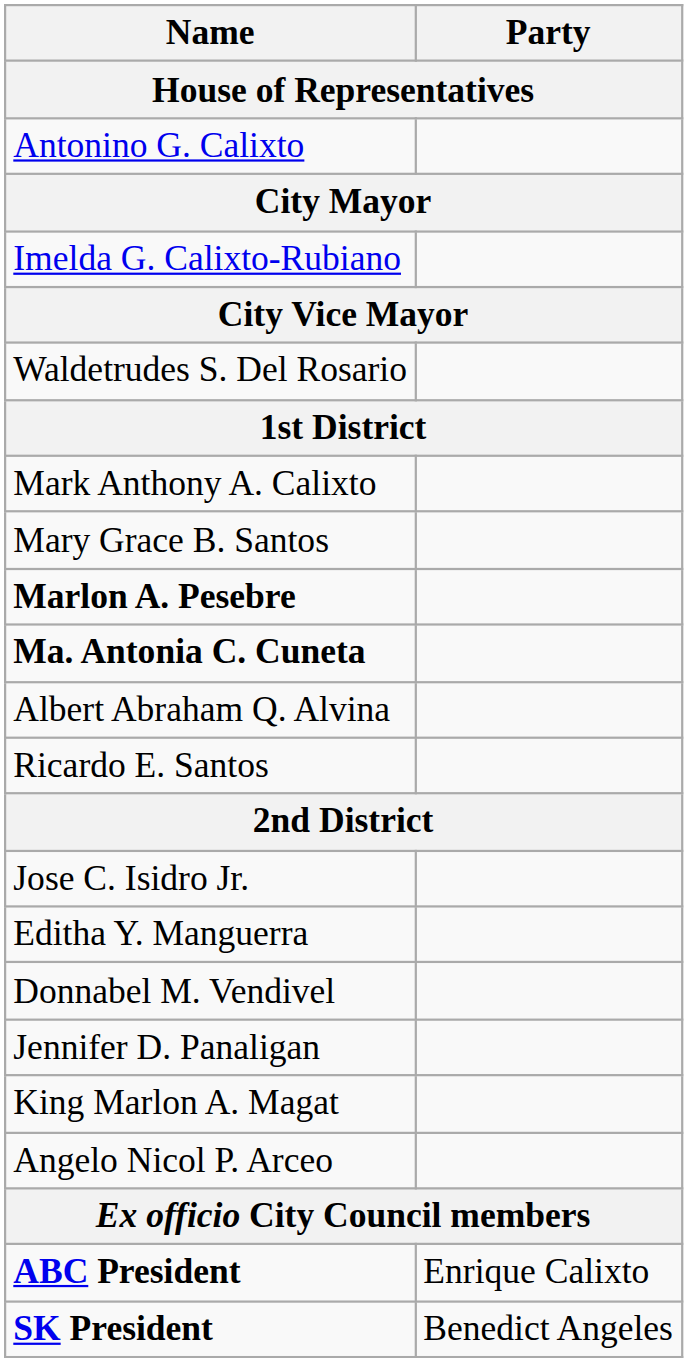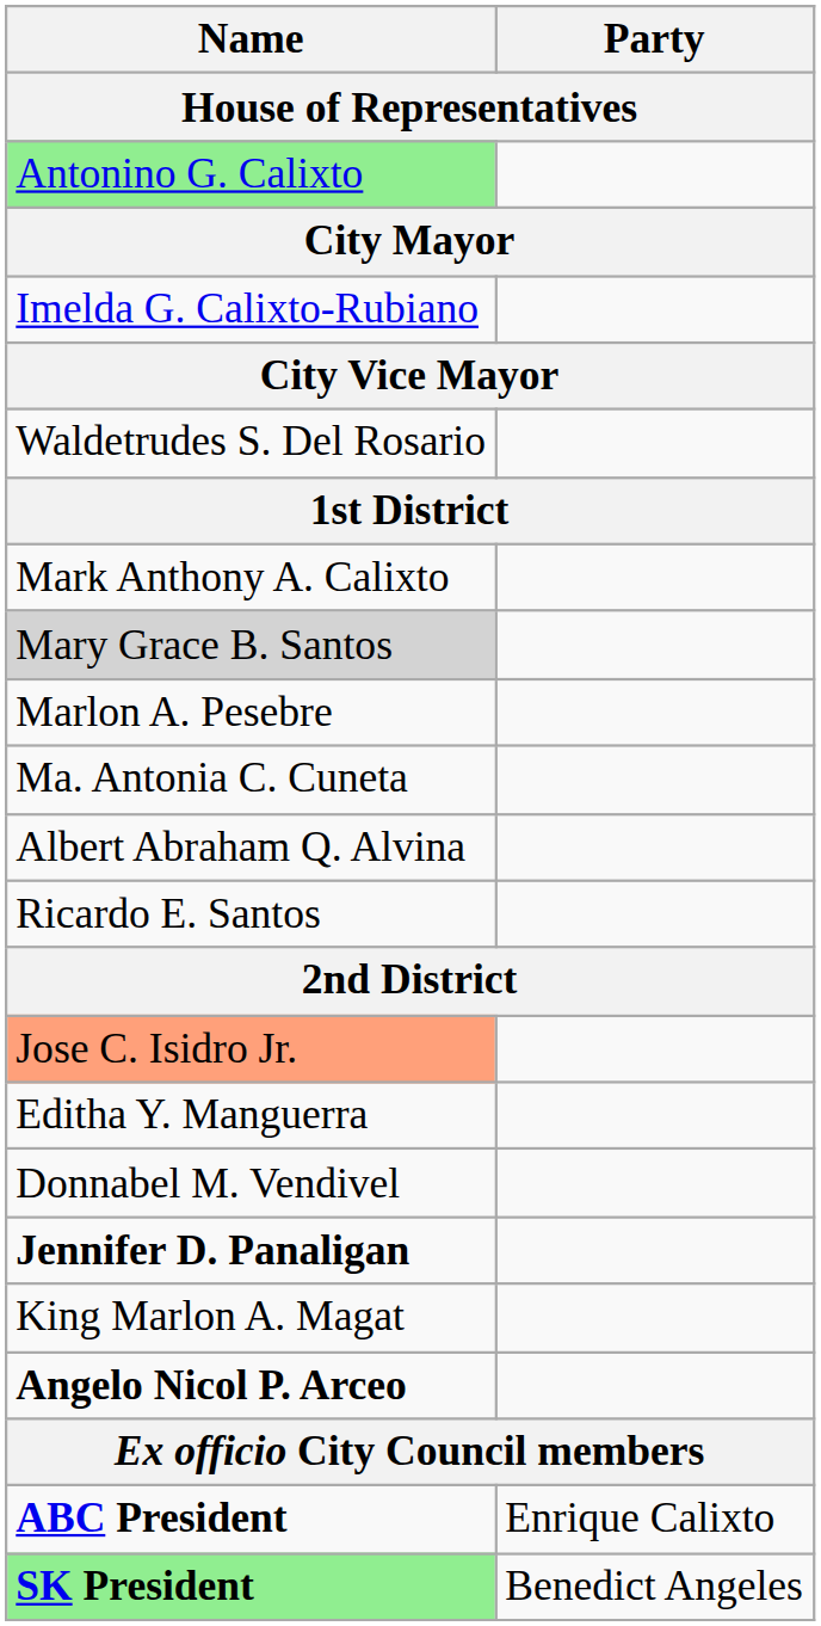Antonino G. Calixto | Name / House of Representatives: no background -> lightgreen background
Mary Grace B. Santos | Name / House of Representatives: no background -> lightgrey background
Marlon A. Pesebre | Name / House of Representatives: bold -> normal
Ma. Antonia C. Cuneta | Name / House of Representatives: bold -> normal
Jose C. Isidro Jr. | Name / House of Representatives: no background -> lightsalmon background
Jennifer D. Panaligan | Name / House of Representatives: normal -> bold
Angelo Nicol P. Arceo | Name / House of Representatives: normal -> bold
SK President | Name / House of Representatives: no background -> lightgreen background
